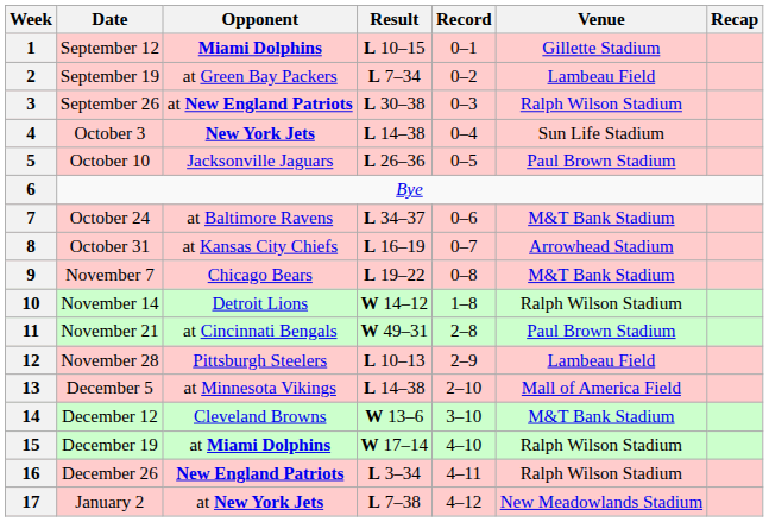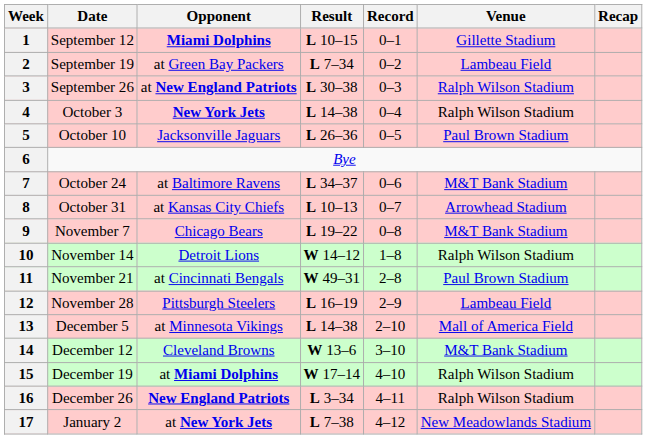4 | Venue: Sun Life Stadium -> Ralph Wilson Stadium
8 | Result: L 16–19 -> L 10–13
12 | Result: L 10–13 -> L 16–19
